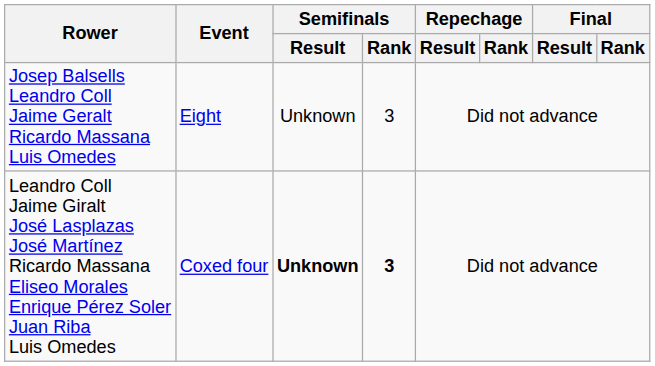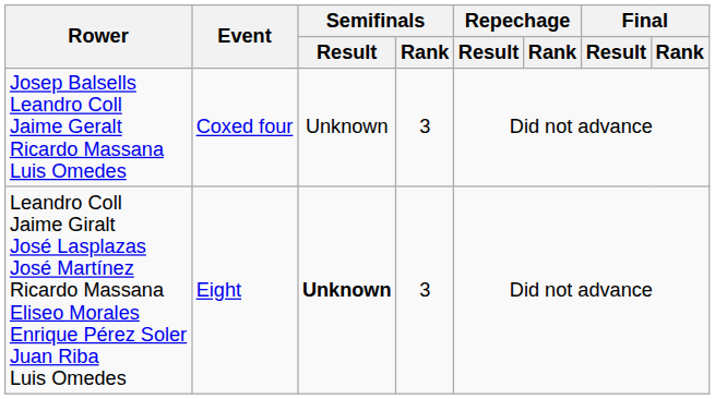row 3 | Event: Eight -> Coxed four
row 4 | Event: Coxed four -> Eight
row 4 | Semifinals / Rank: bold -> normal
